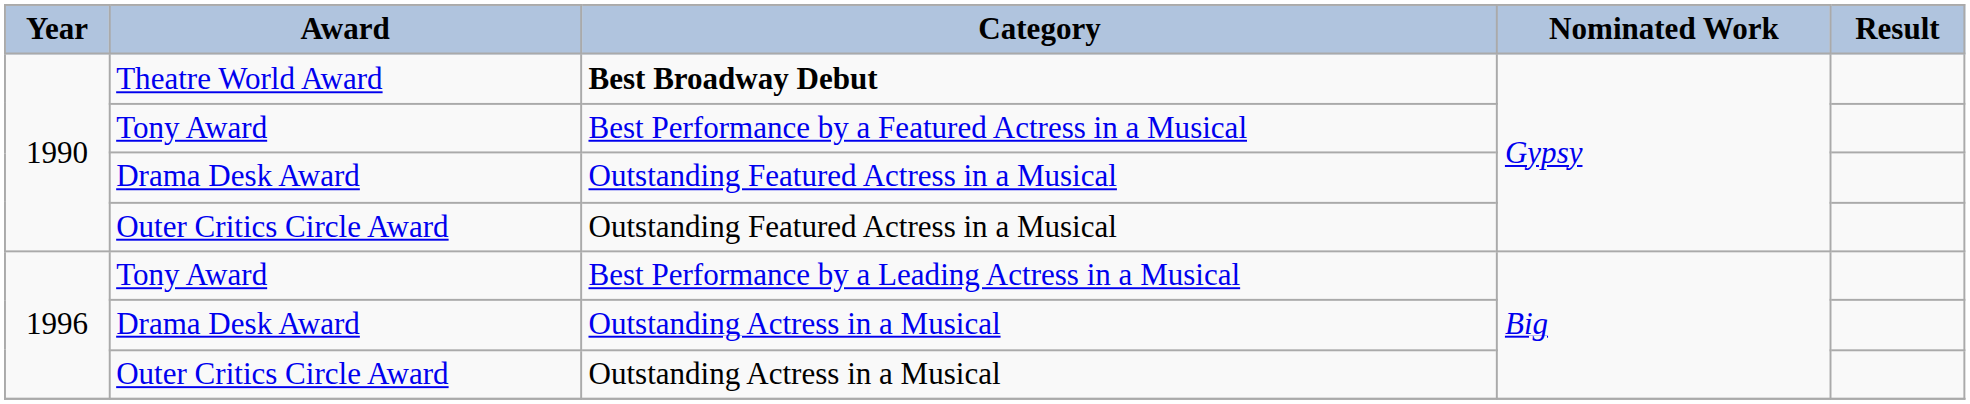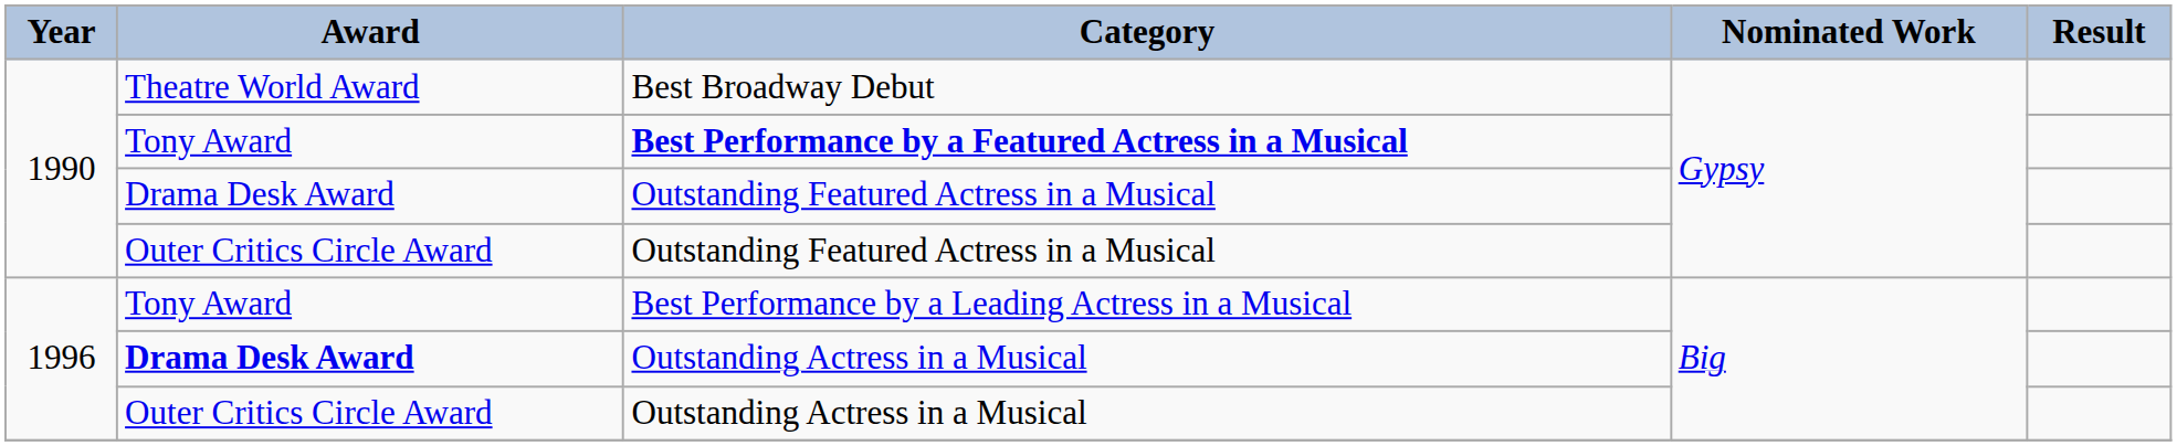Best Broadway Debut | Category: bold -> normal
Best Performance by a Featured Actress in a Musical | Category: normal -> bold
Drama Desk Award / Outstanding Actress in a Musical | Award: normal -> bold
